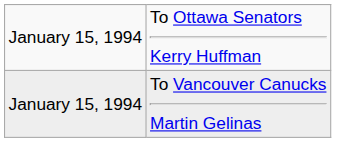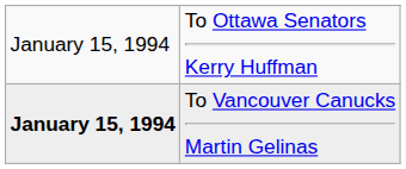row 2 | column 1: normal -> bold
